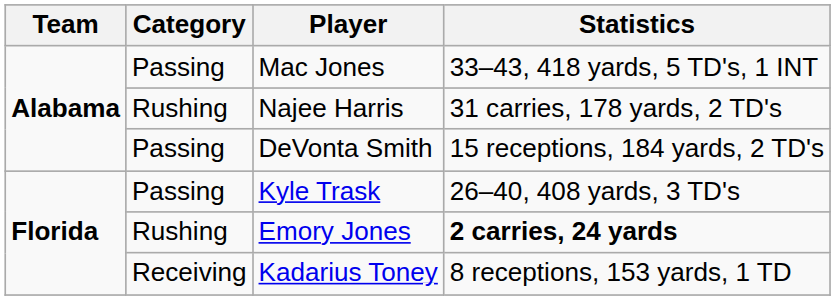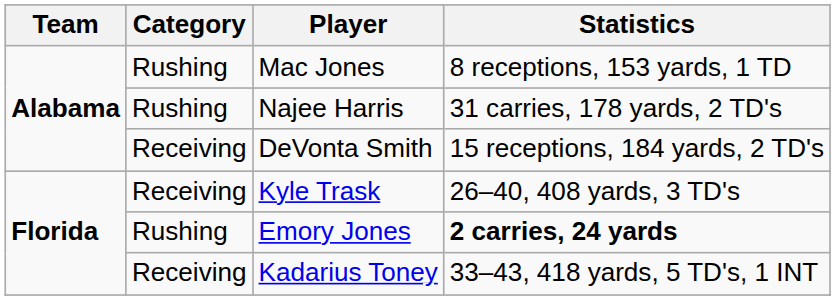Mac Jones | Category: Passing -> Rushing
Mac Jones | Statistics: 33–43, 418 yards, 5 TD's, 1 INT -> 8 receptions, 153 yards, 1 TD
DeVonta Smith | Category: Passing -> Receiving
Kyle Trask | Category: Passing -> Receiving
Kadarius Toney | Statistics: 8 receptions, 153 yards, 1 TD -> 33–43, 418 yards, 5 TD's, 1 INT
